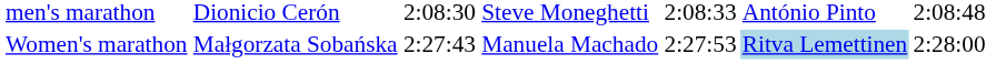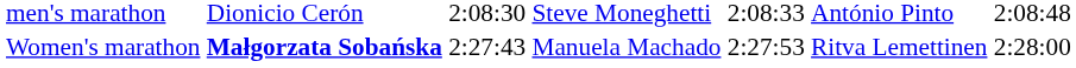Women's marathon | column 2: normal -> bold
Women's marathon | column 6: lightblue background -> no background
